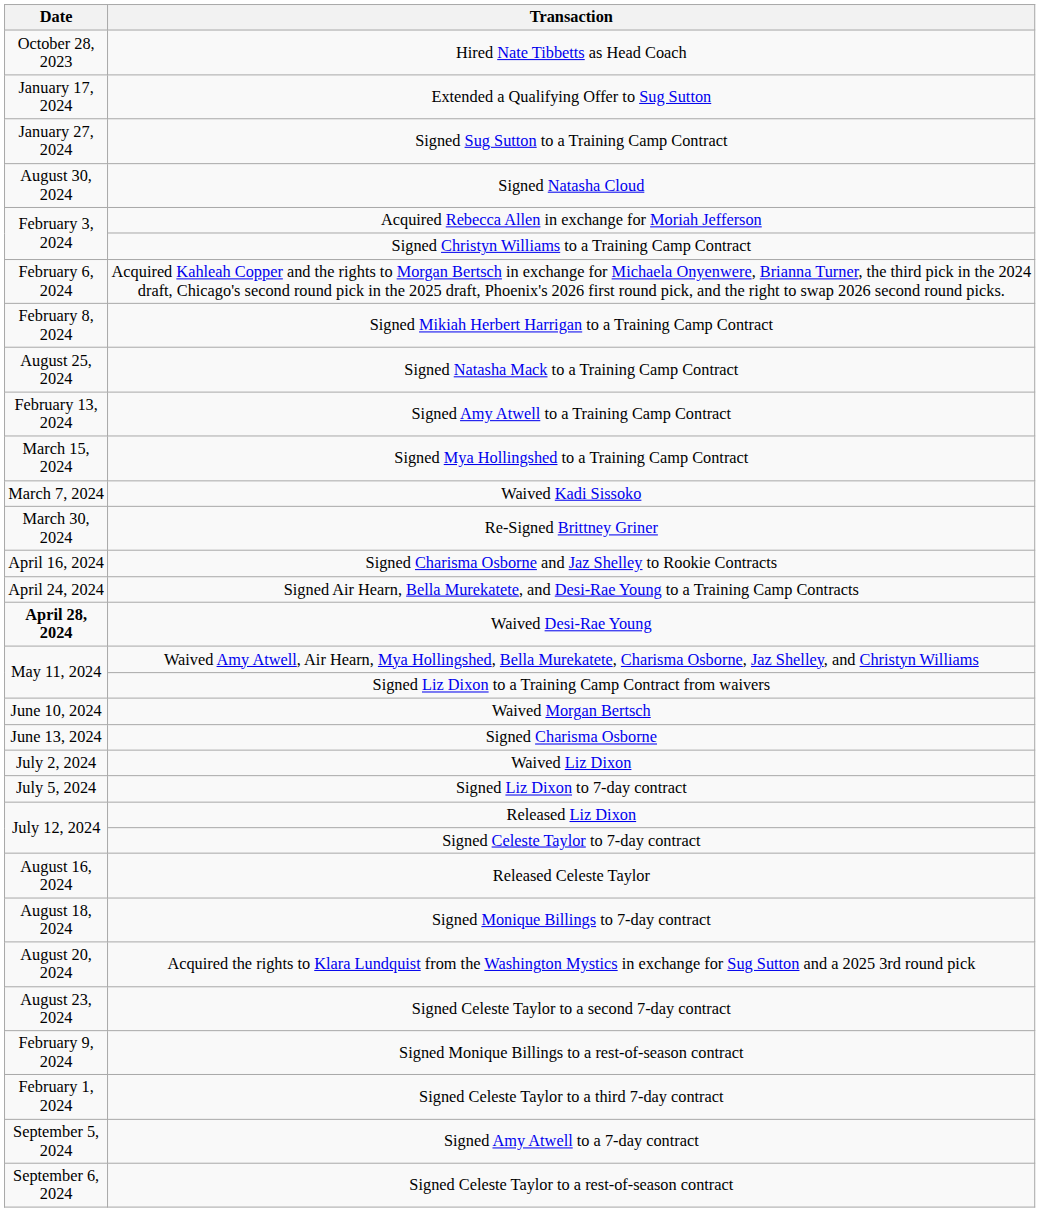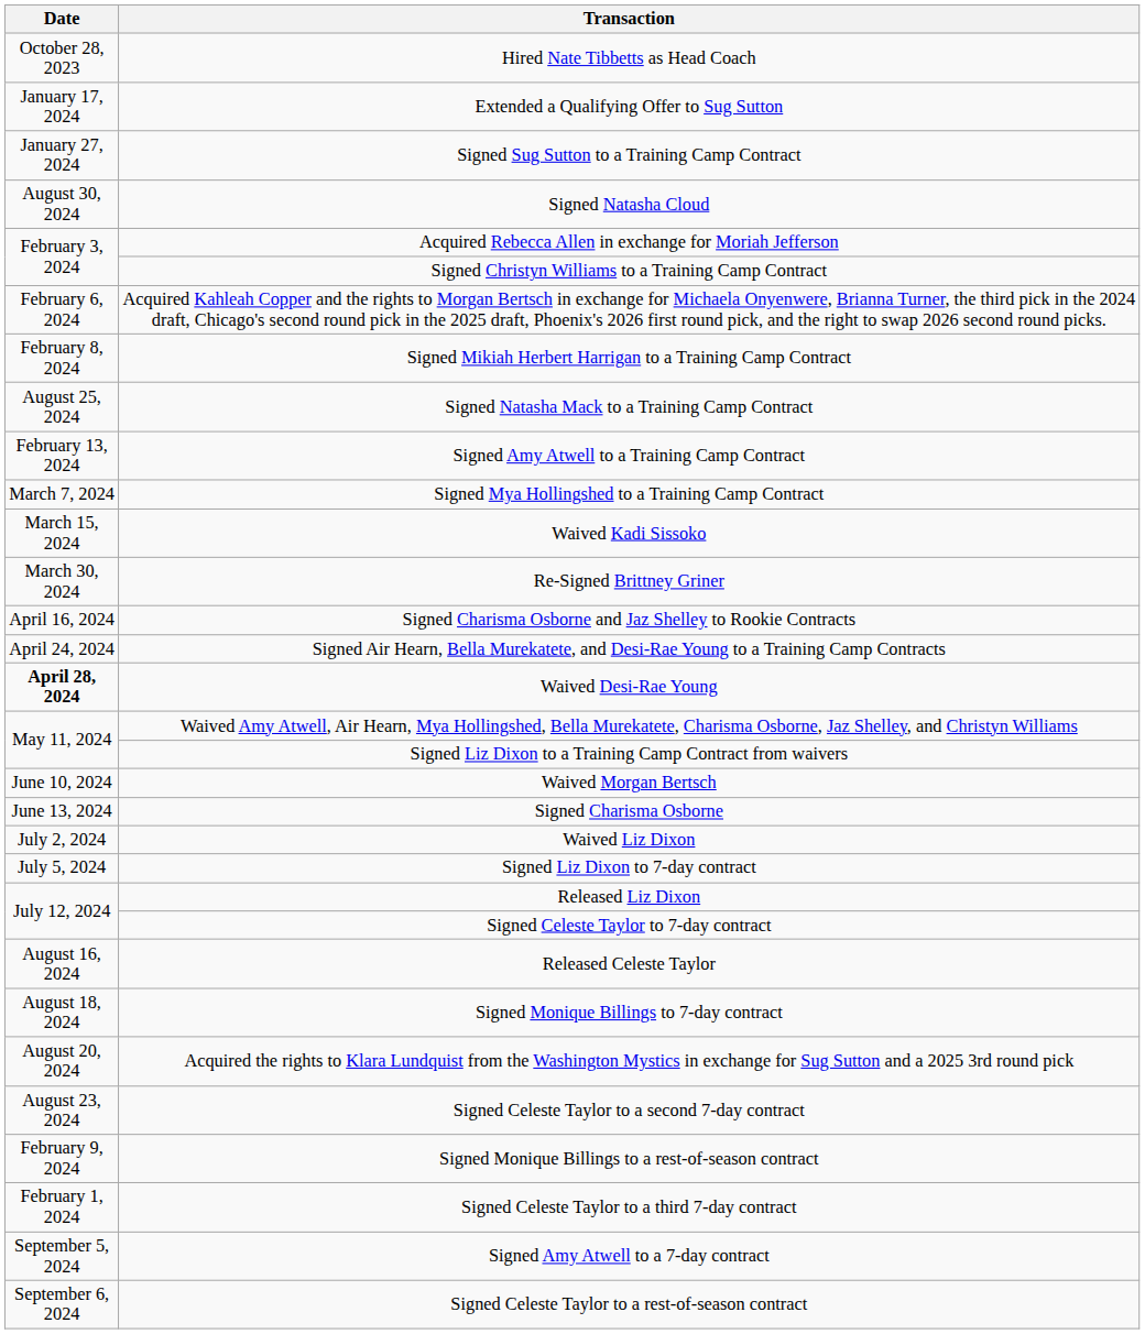Signed Mya Hollingshed to a Training Camp Contract | Date: March 15, 2024 -> March 7, 2024
Waived Kadi Sissoko | Date: March 7, 2024 -> March 15, 2024
